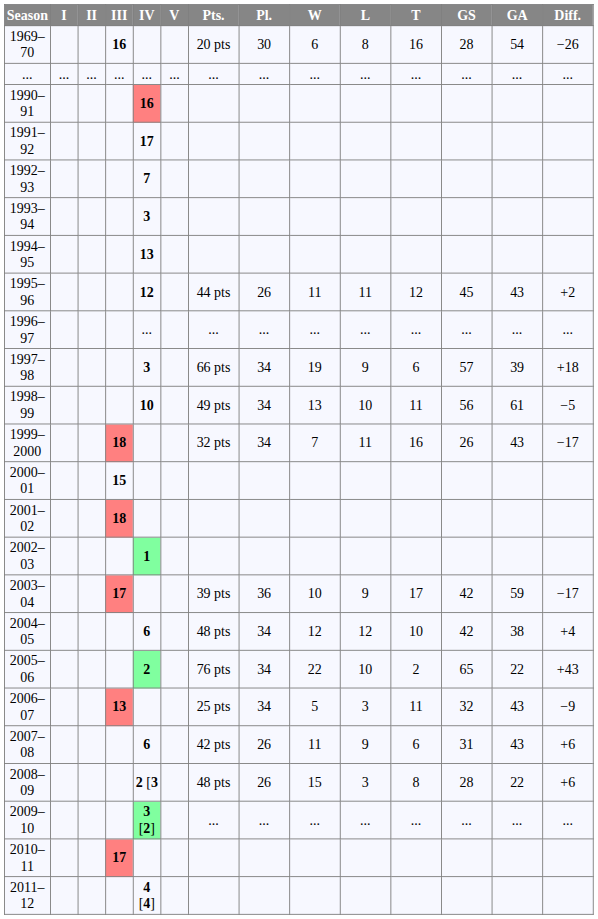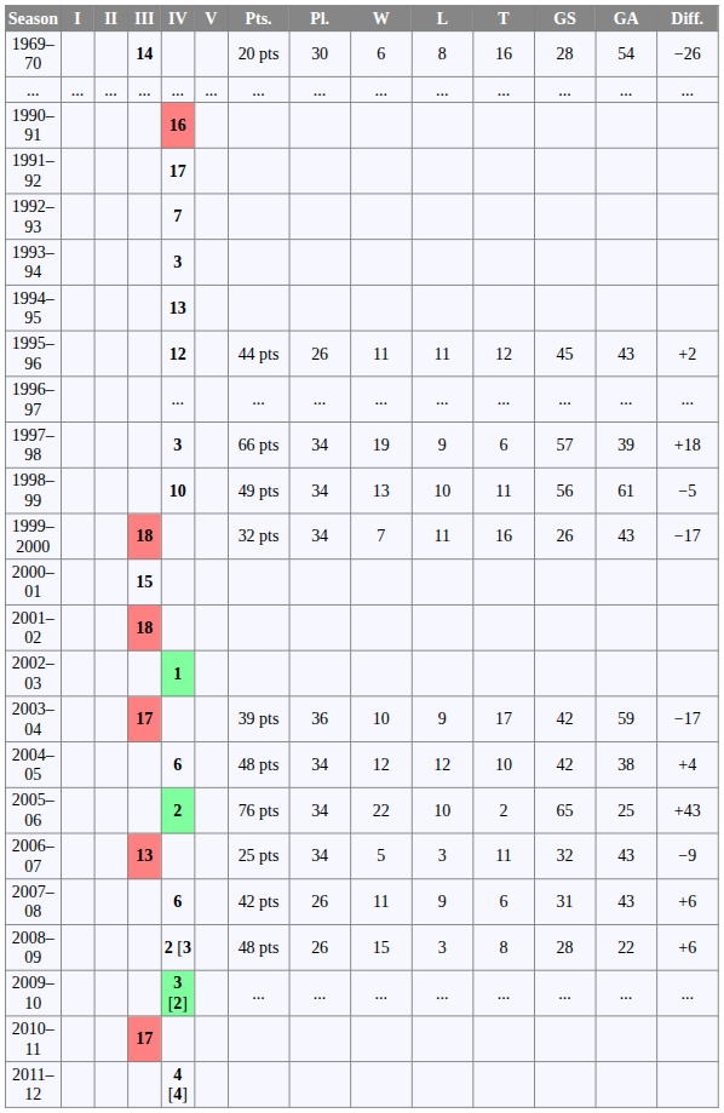1969–70 | III: 16 -> 14
2005–06 | GA: 22 -> 25
